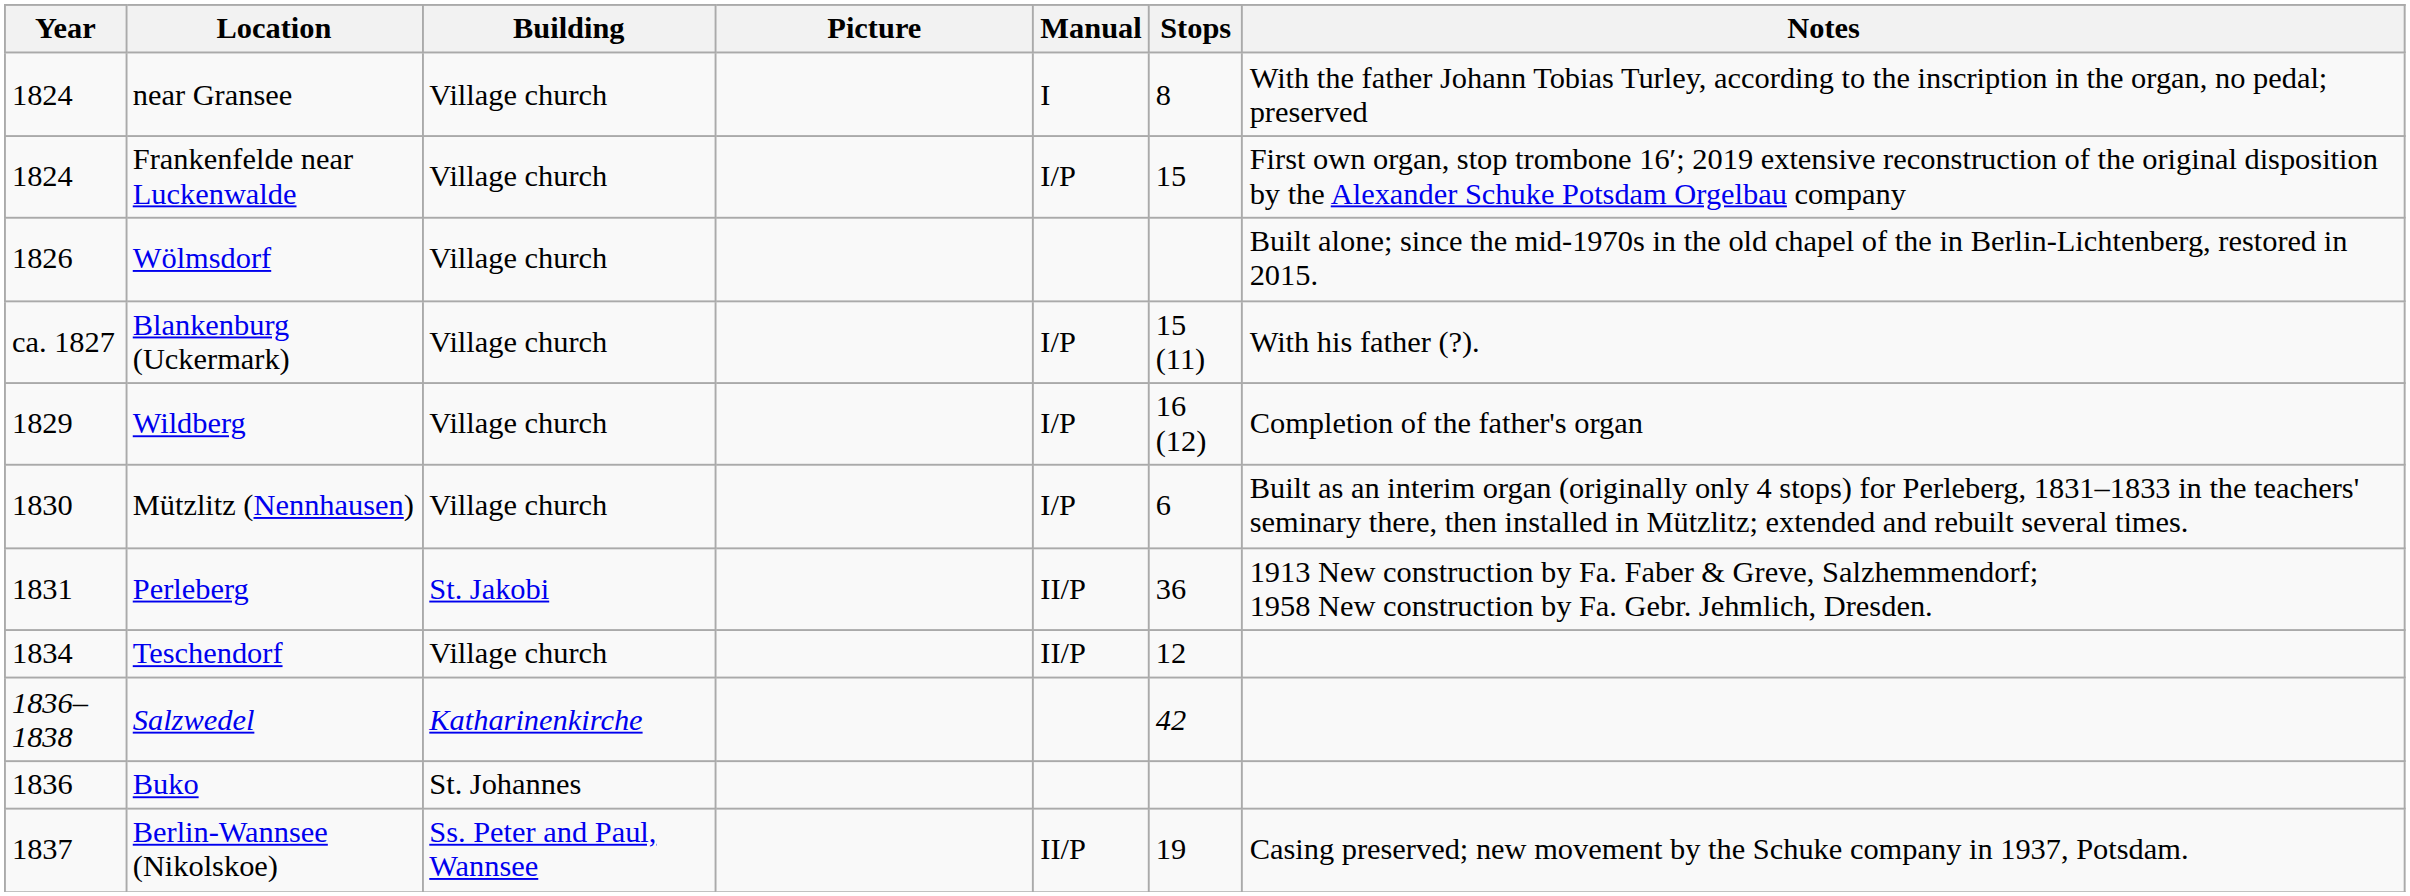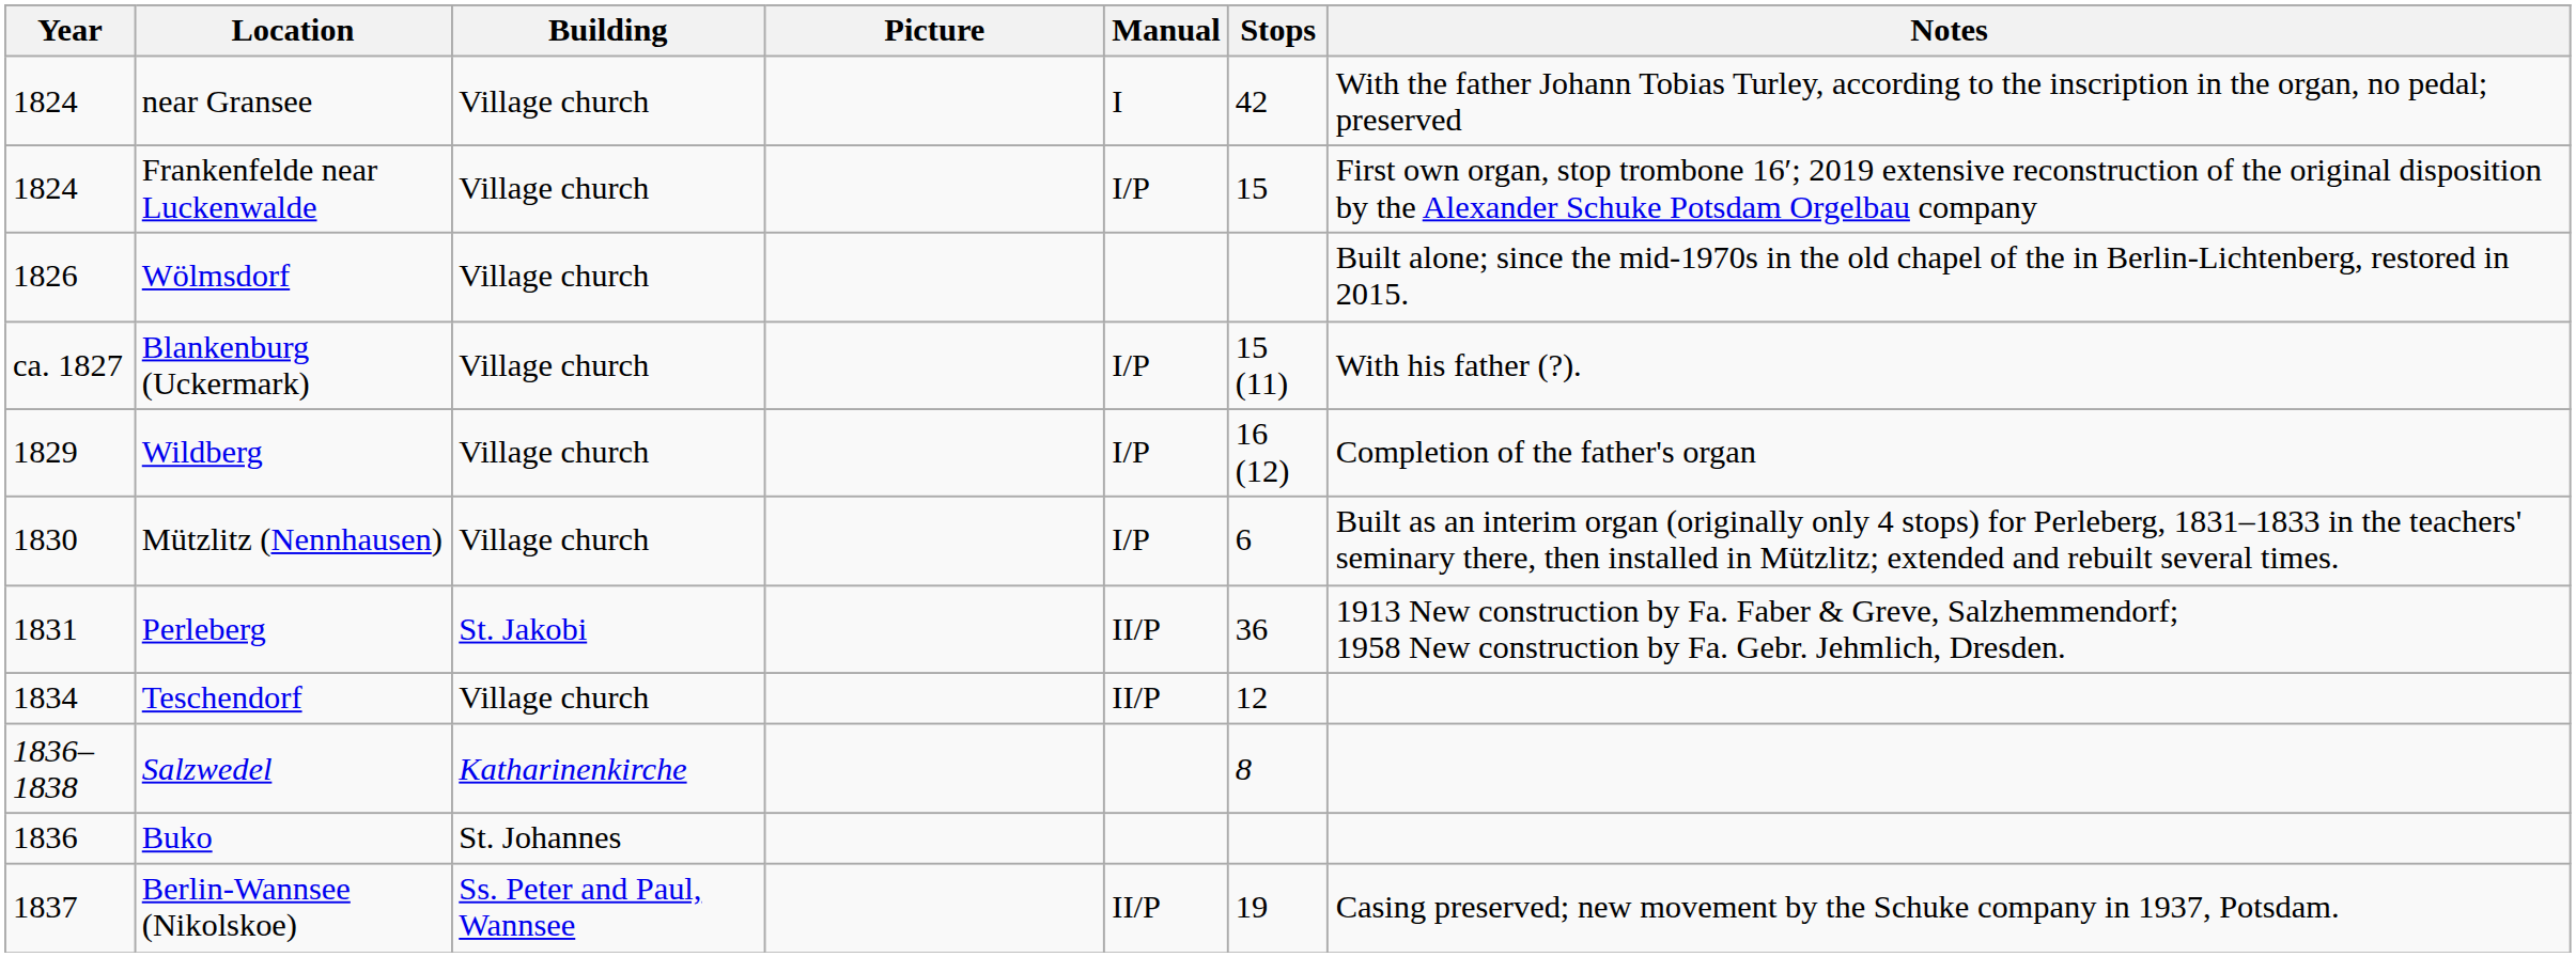near Gransee | Stops: 8 -> 42
Salzwedel | Stops: 42 -> 8
